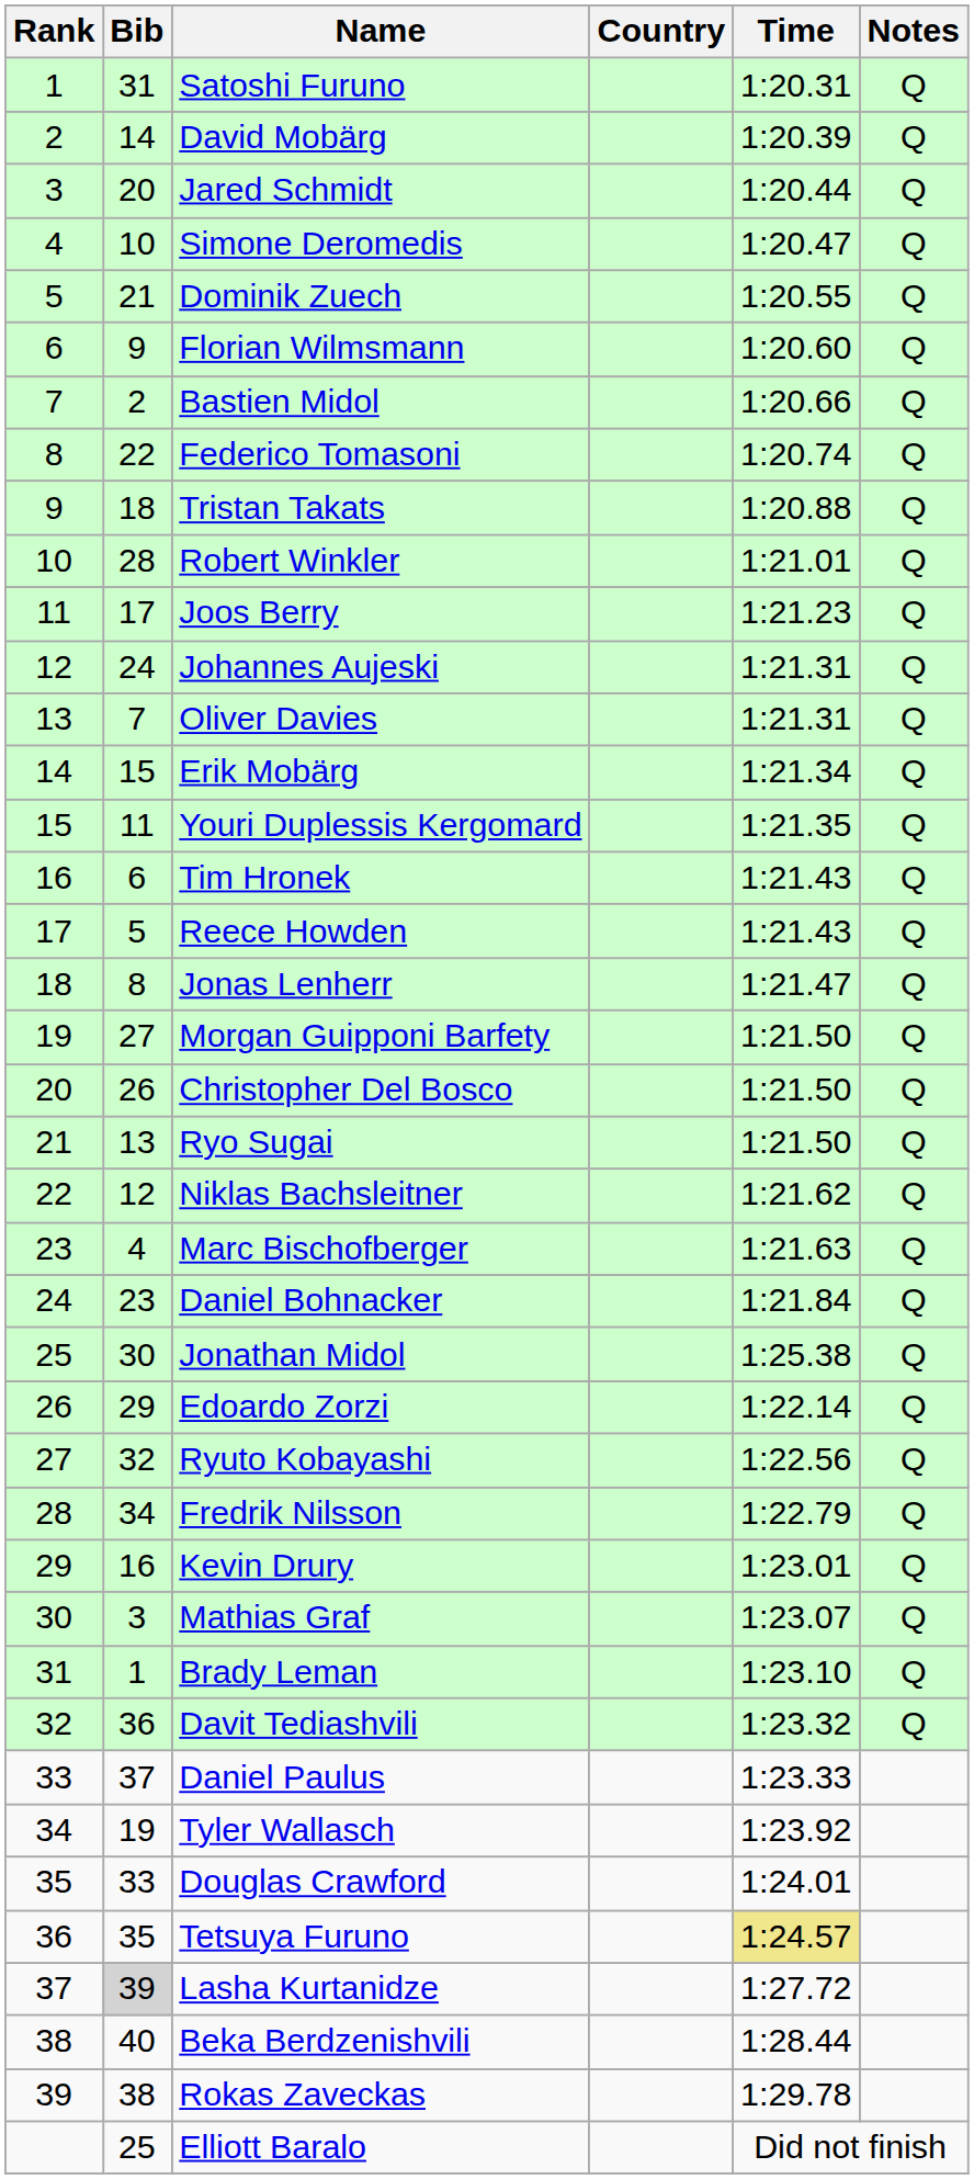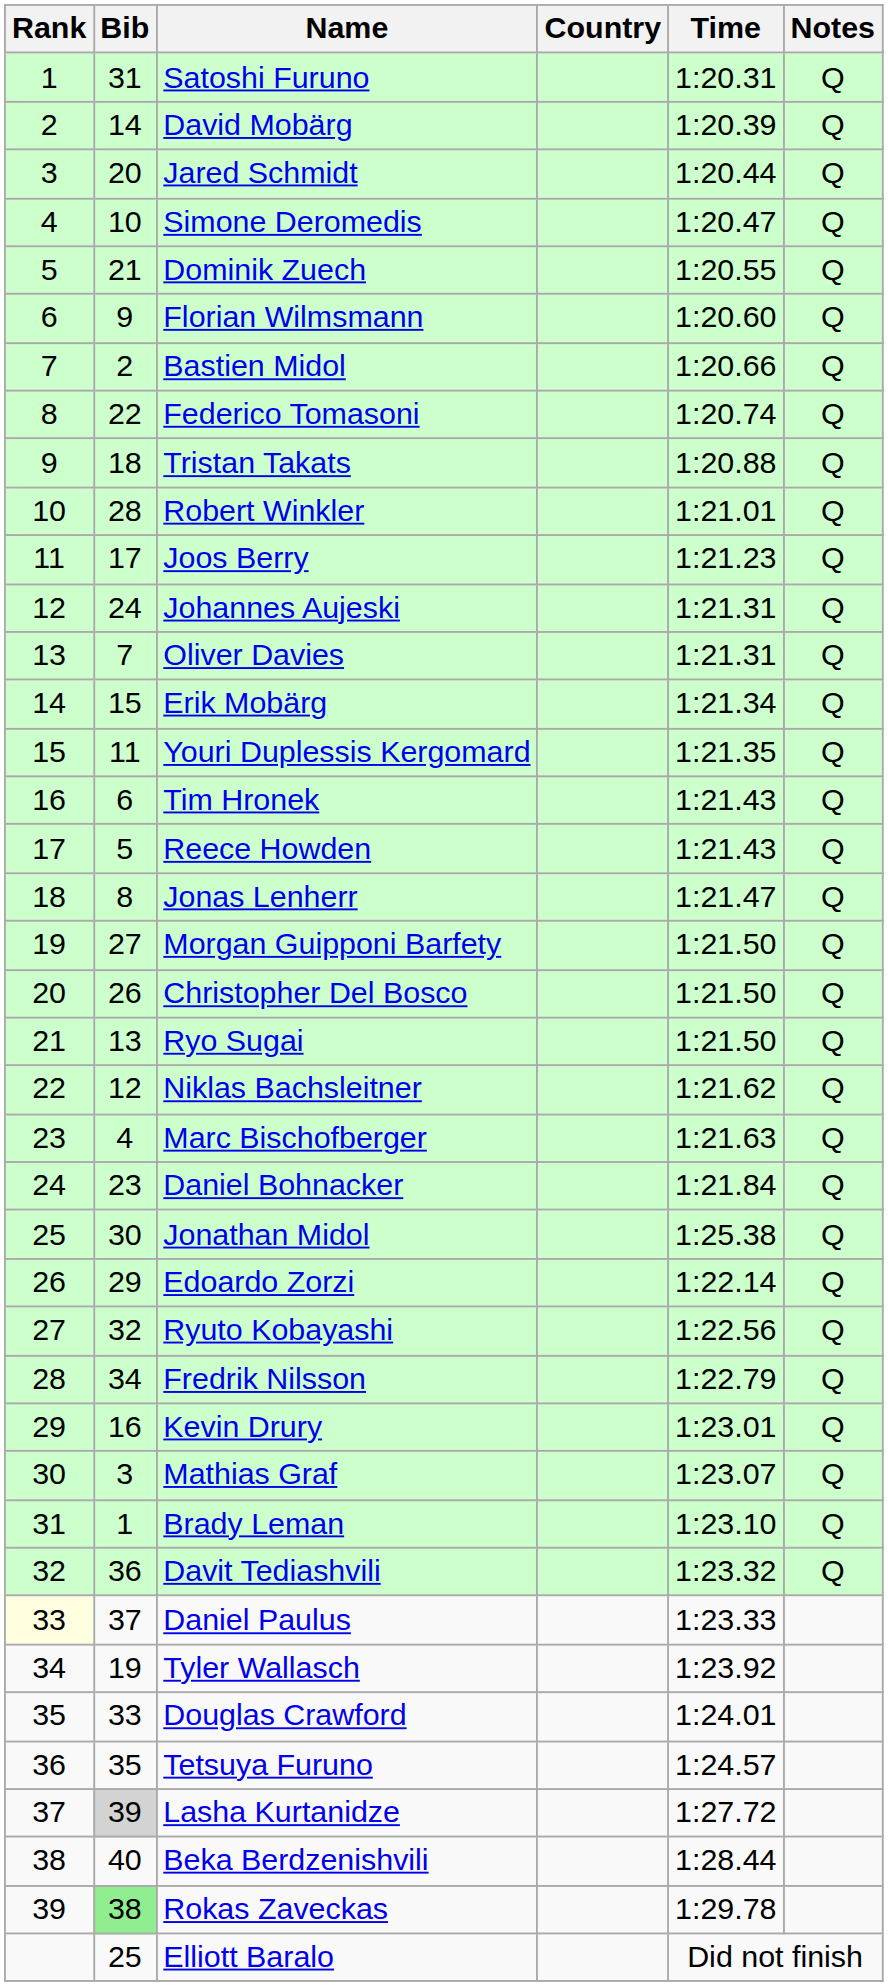Daniel Paulus | Rank: no background -> lightyellow background
Tetsuya Furuno | Time: khaki background -> no background
Rokas Zaveckas | Bib: no background -> lightgreen background
